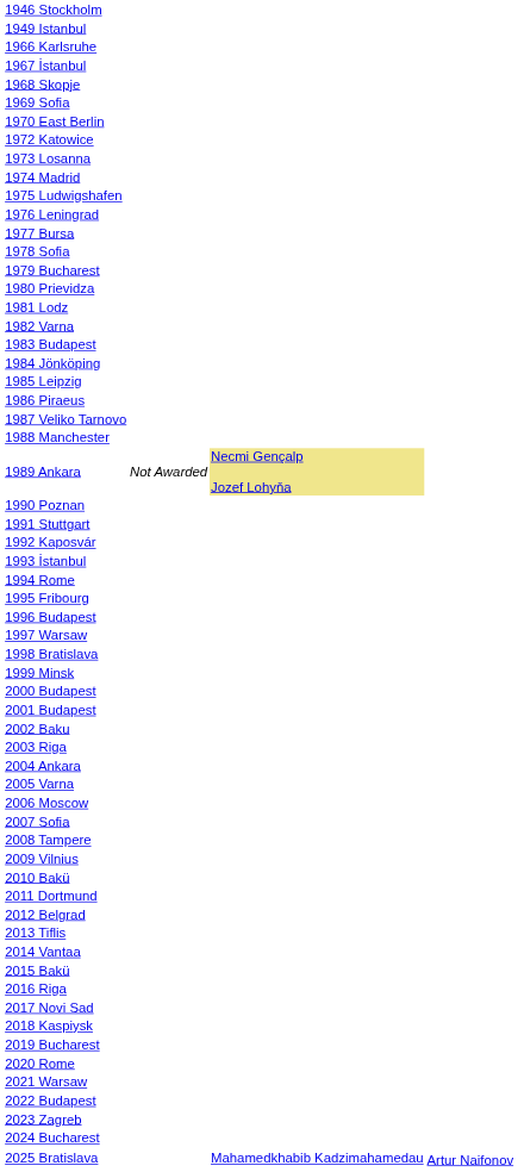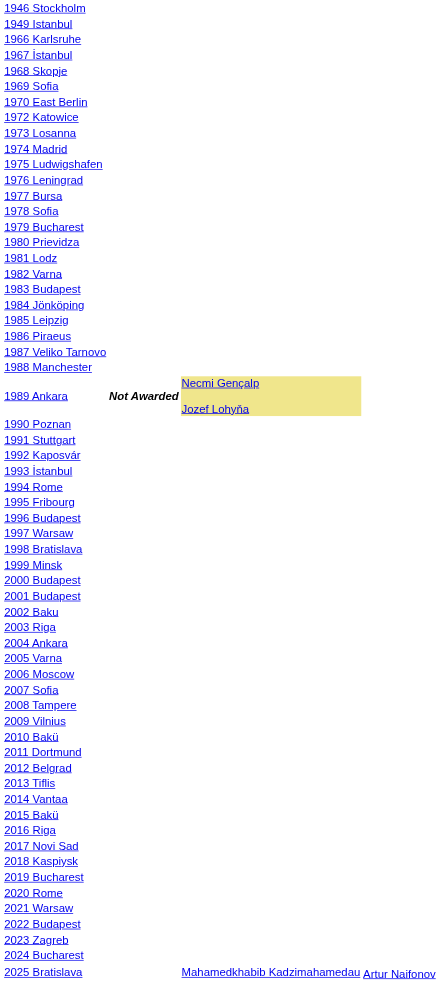1989 Ankara | column 2: normal -> bold
